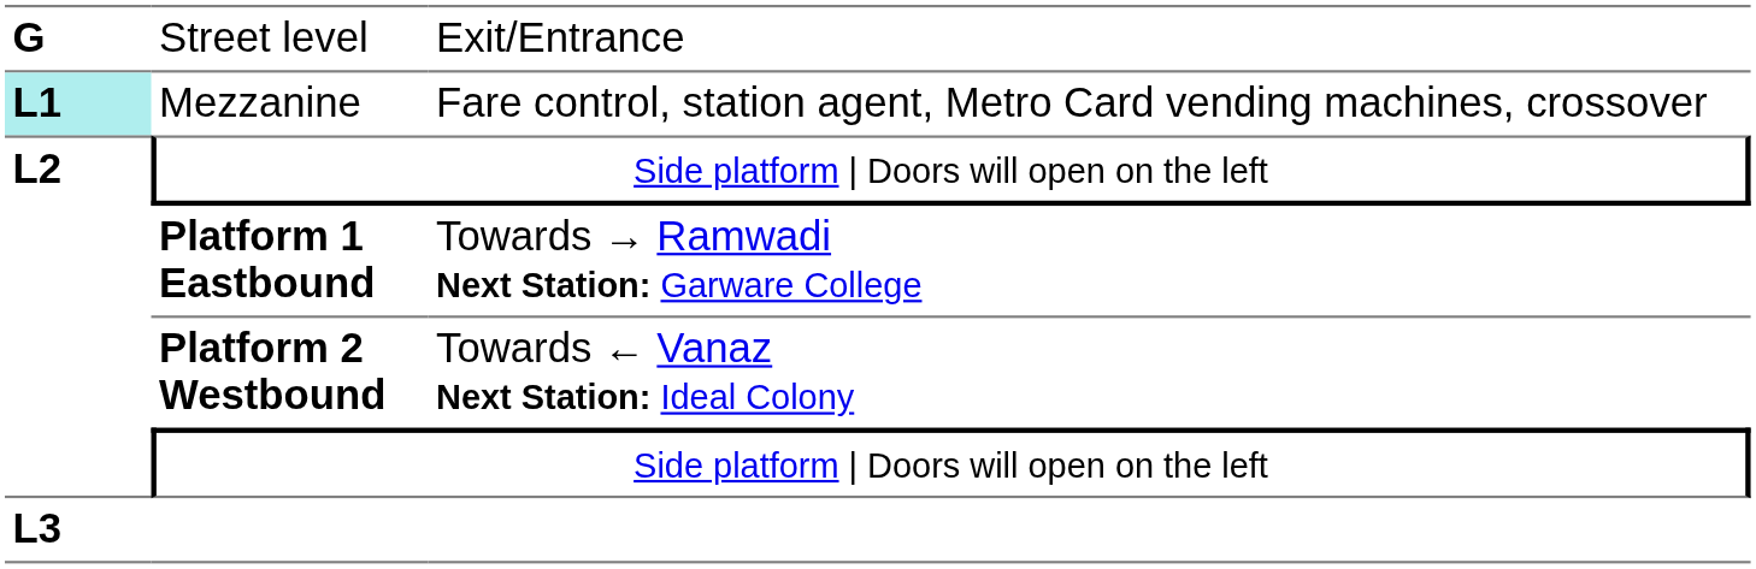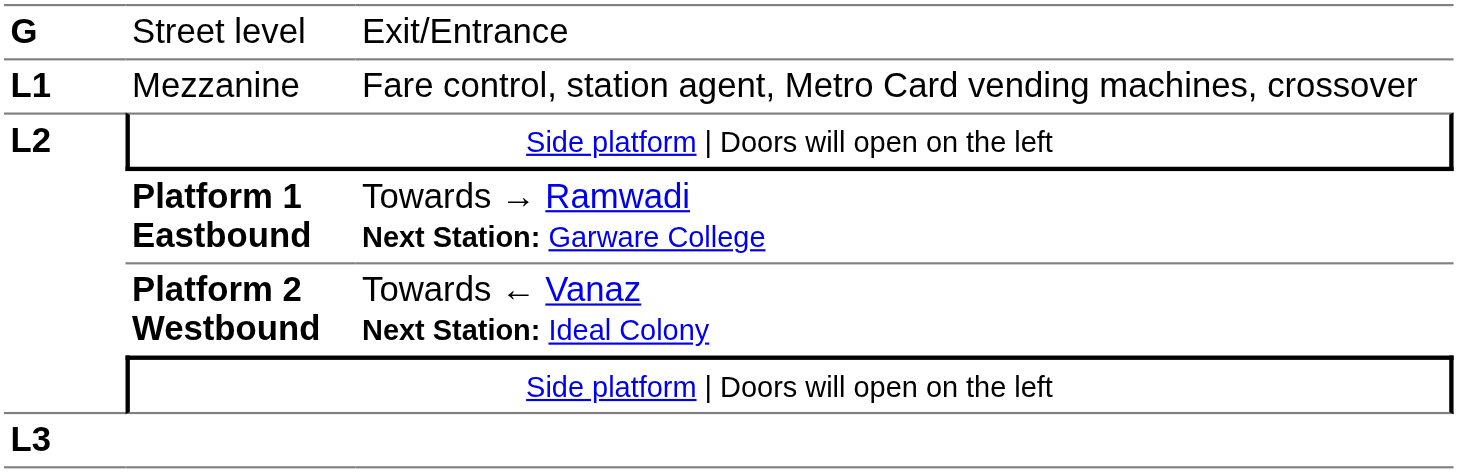Mezzanine | column 1: paleturquoise background -> no background
